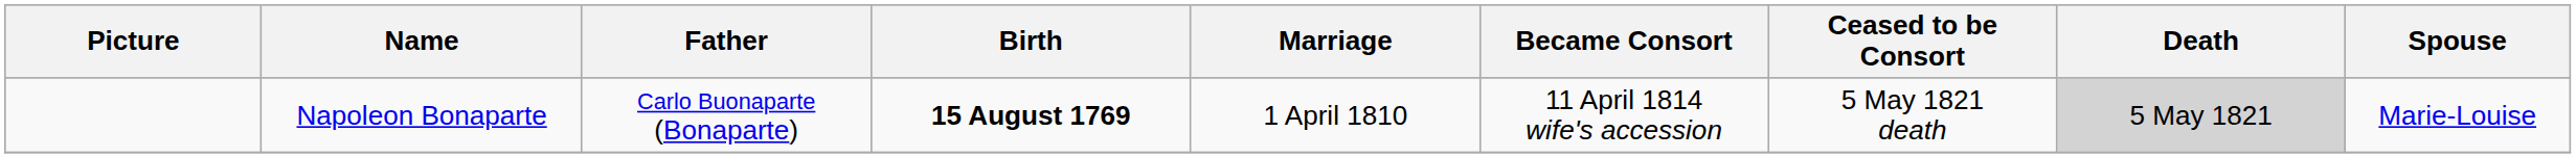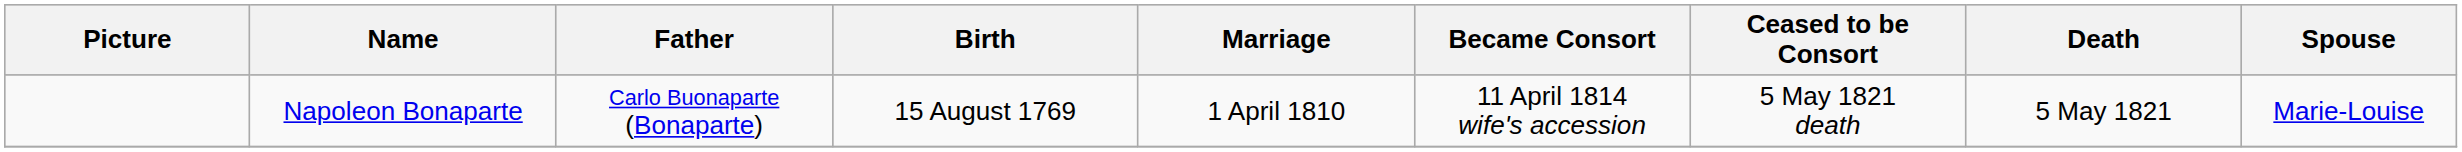Napoleon Bonaparte | Birth: bold -> normal
Napoleon Bonaparte | Death: lightgrey background -> no background
